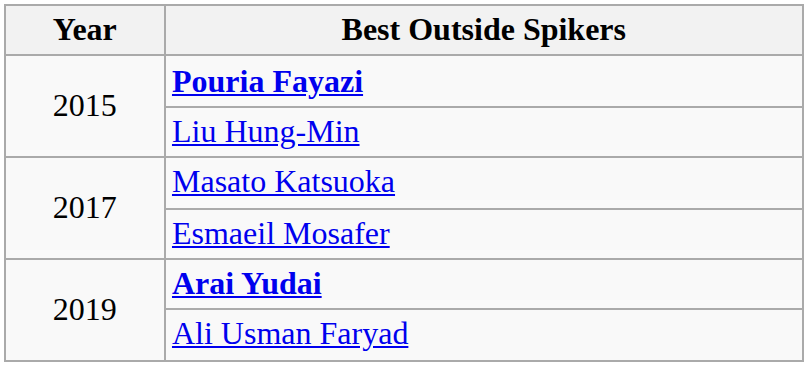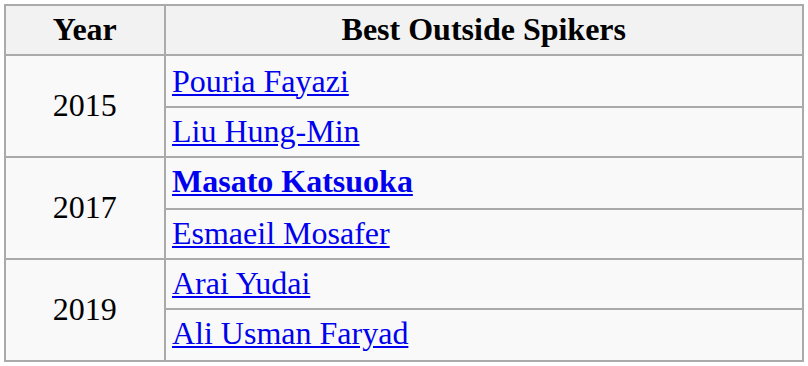Pouria Fayazi | Best Outside Spikers: bold -> normal
Masato Katsuoka | Best Outside Spikers: normal -> bold
Arai Yudai | Best Outside Spikers: bold -> normal
